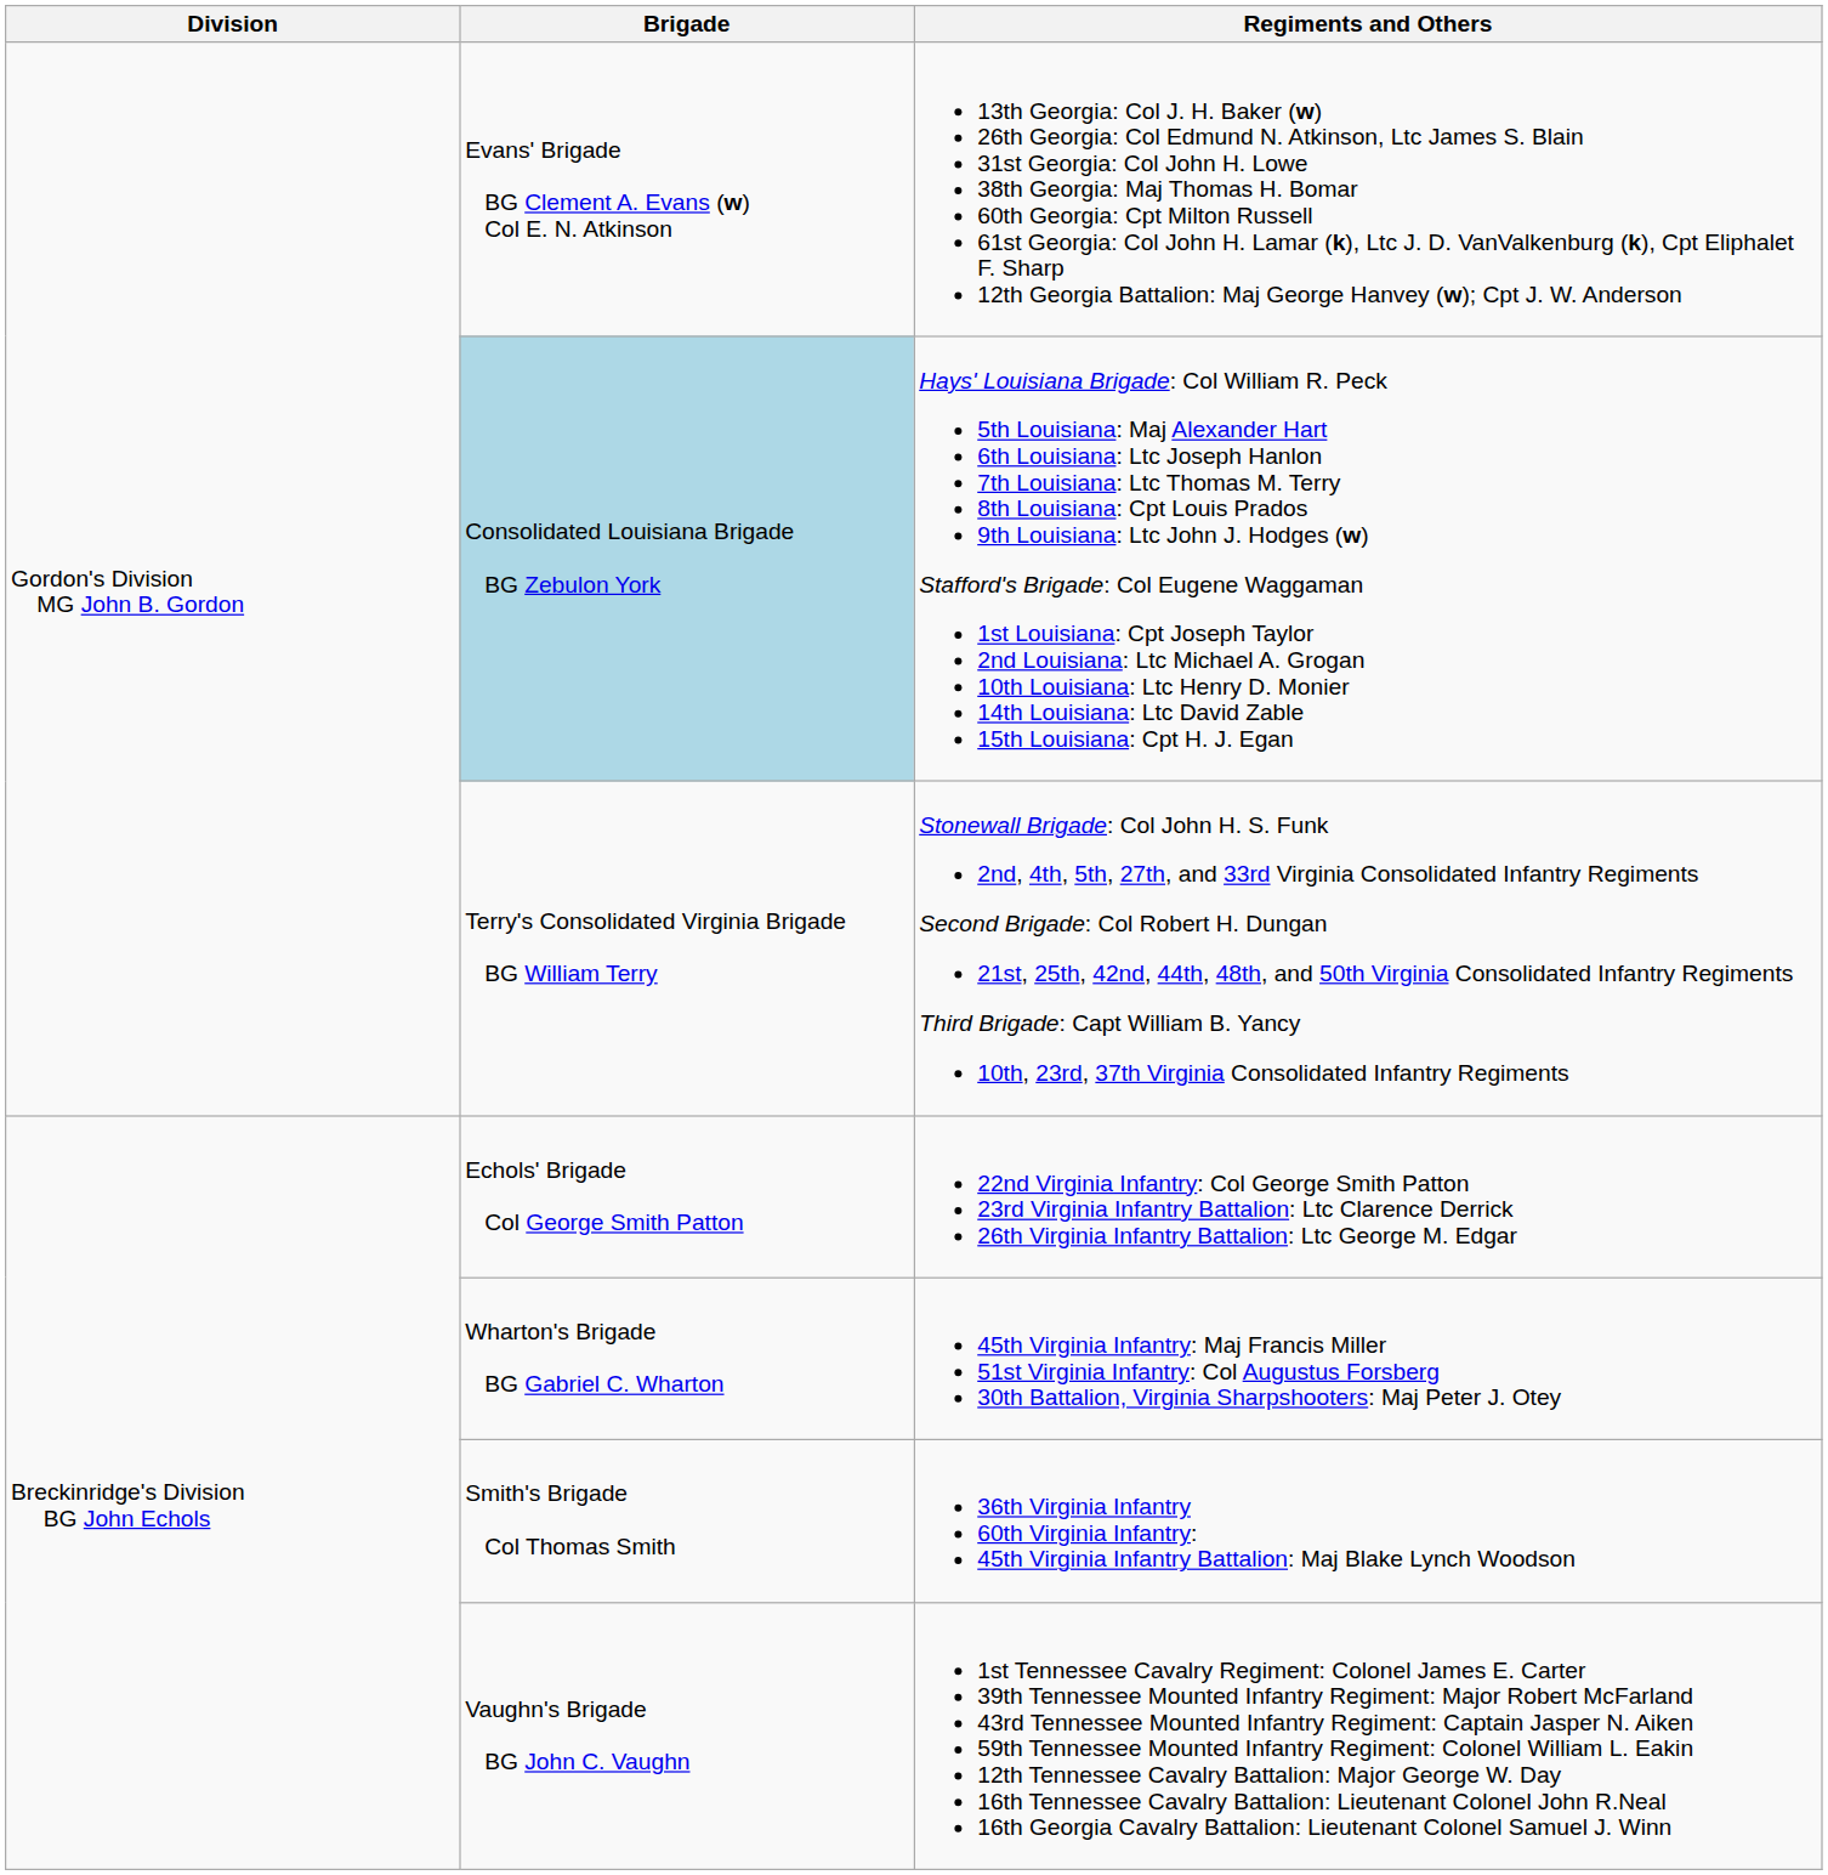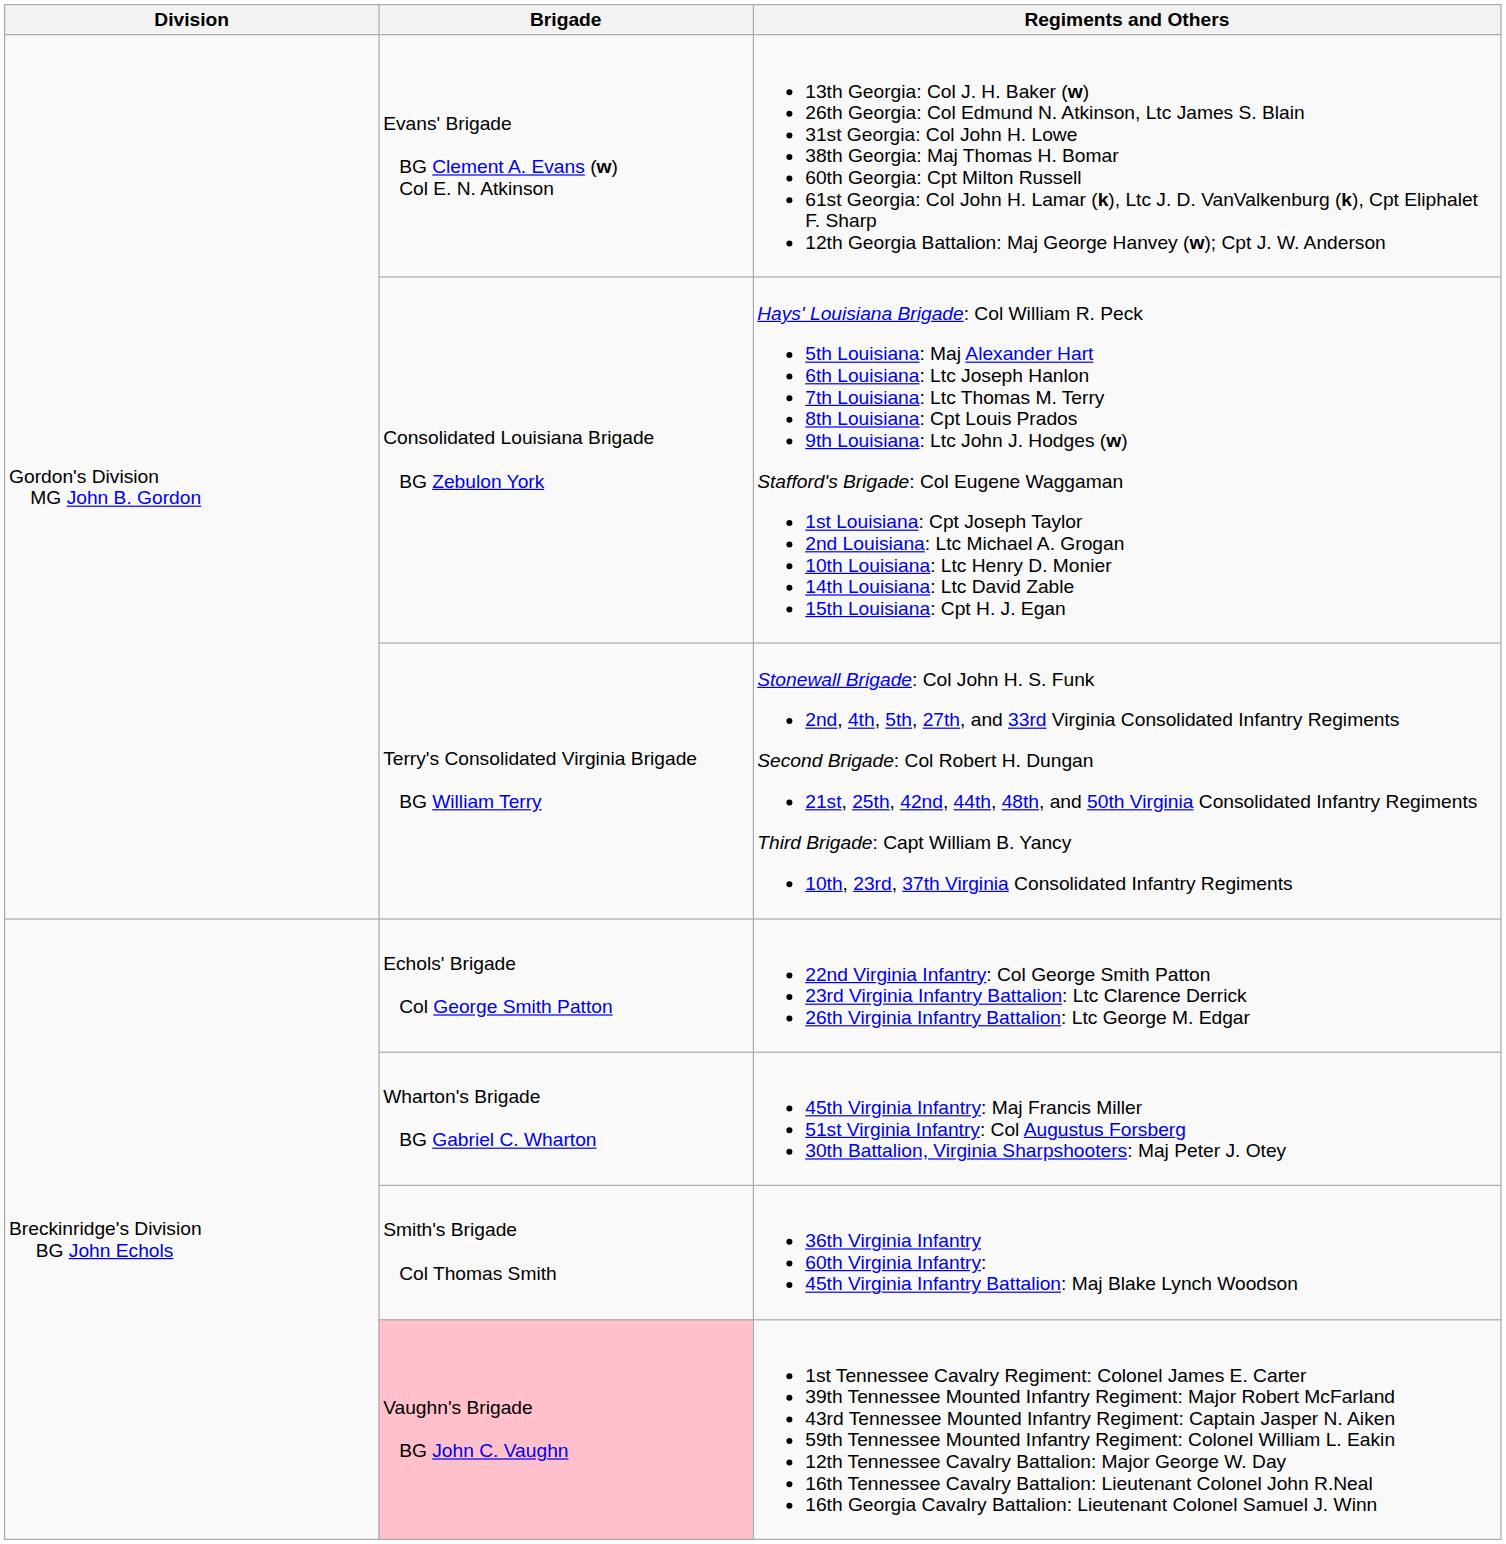Consolidated Louisiana Brigade BG Zebulon York | Brigade: lightblue background -> no background
Vaughn's Brigade BG John C. Vaughn | Brigade: no background -> pink background
